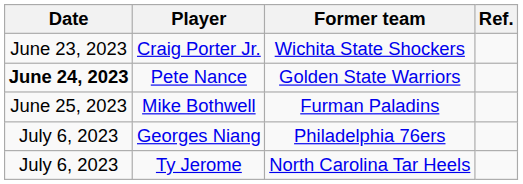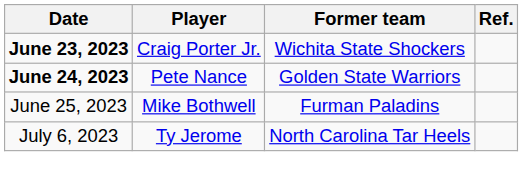Craig Porter Jr. | Date: normal -> bold
- row: July 6, 2023 | Georges Niang | Philadelphia 76ers
